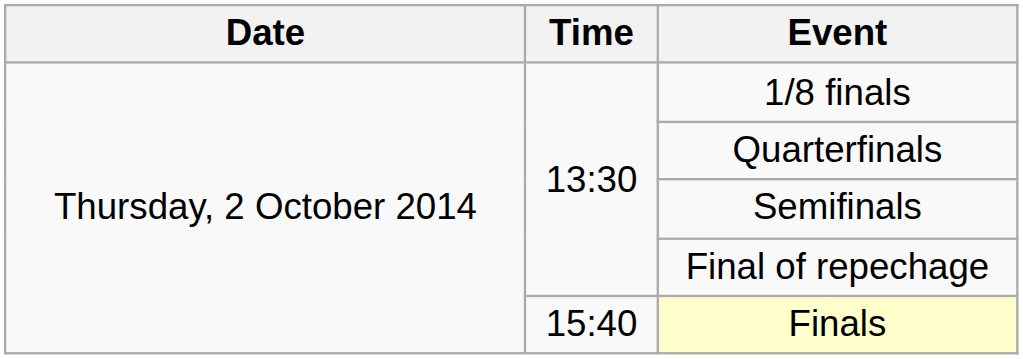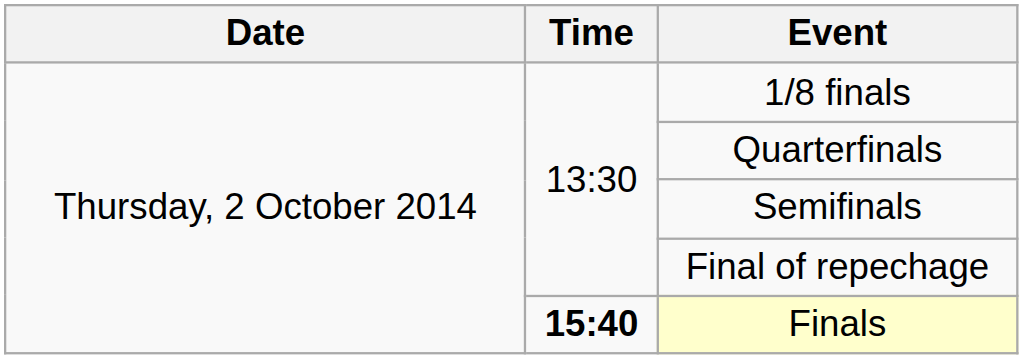Finals | Time: normal -> bold
